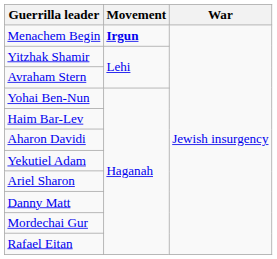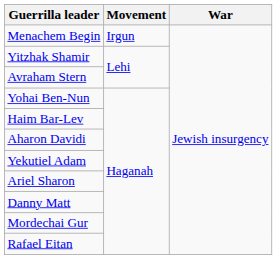Menachem Begin | Movement: bold -> normal
